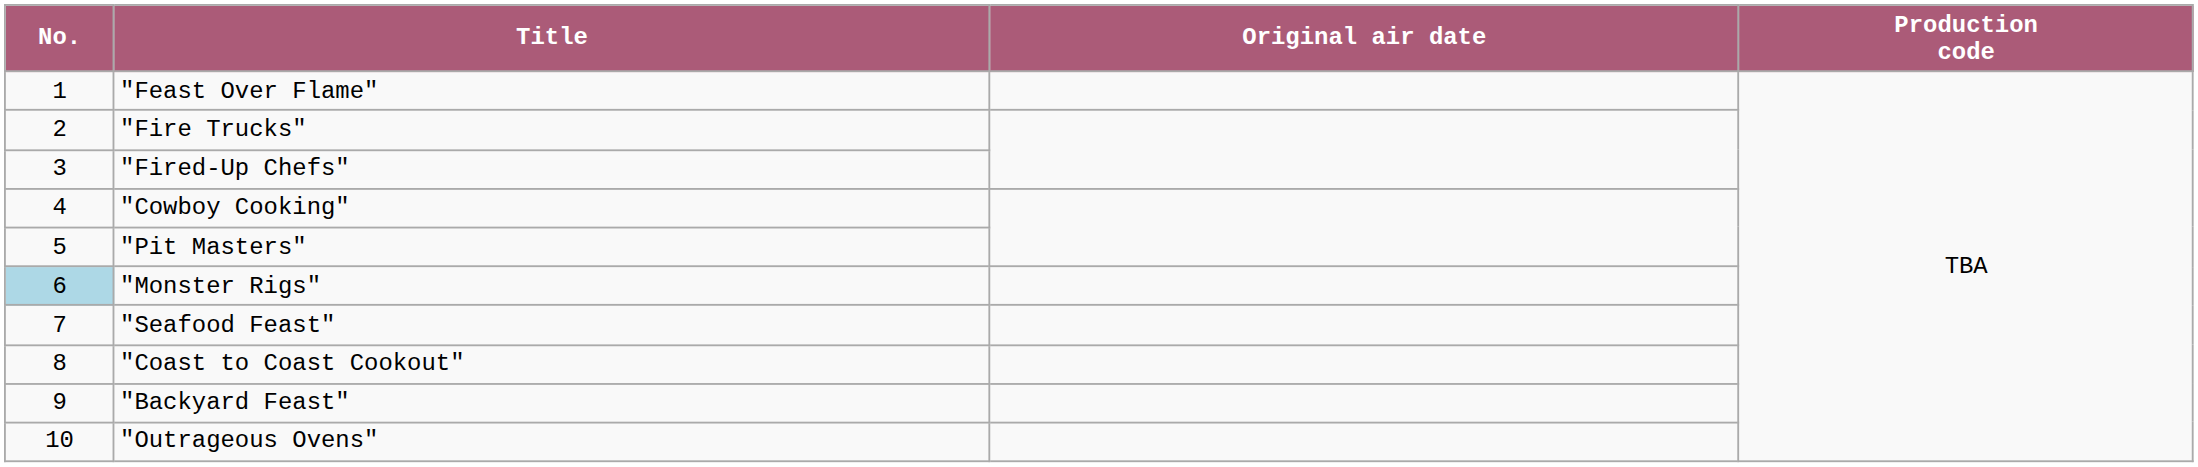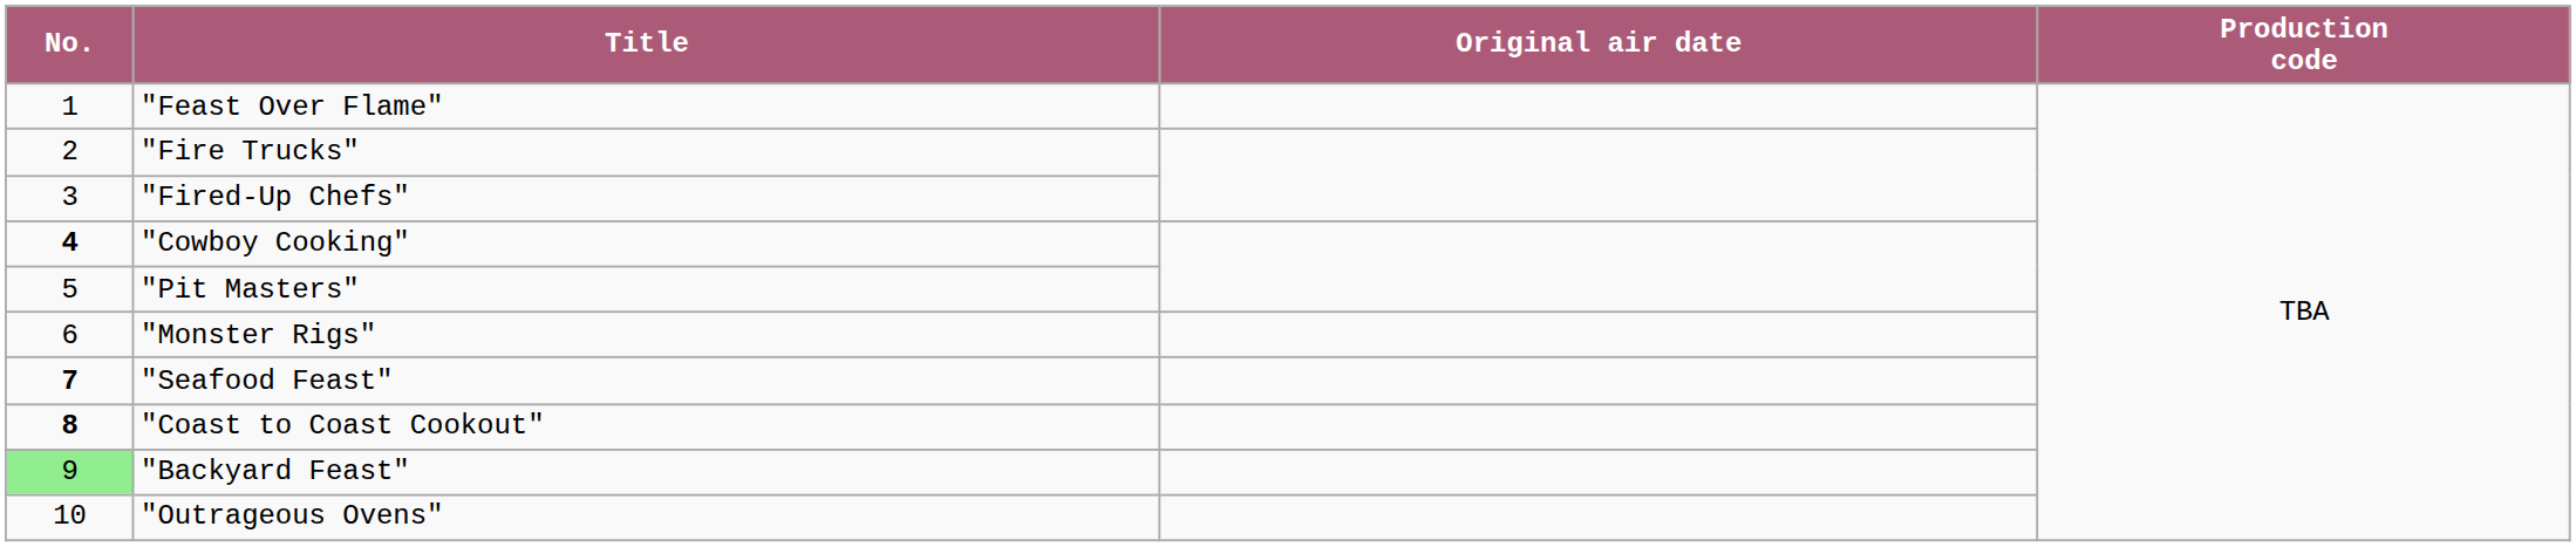"Cowboy Cooking" | No.: normal -> bold
"Monster Rigs" | No.: lightblue background -> no background
"Seafood Feast" | No.: normal -> bold
"Coast to Coast Cookout" | No.: normal -> bold
"Backyard Feast" | No.: no background -> lightgreen background
